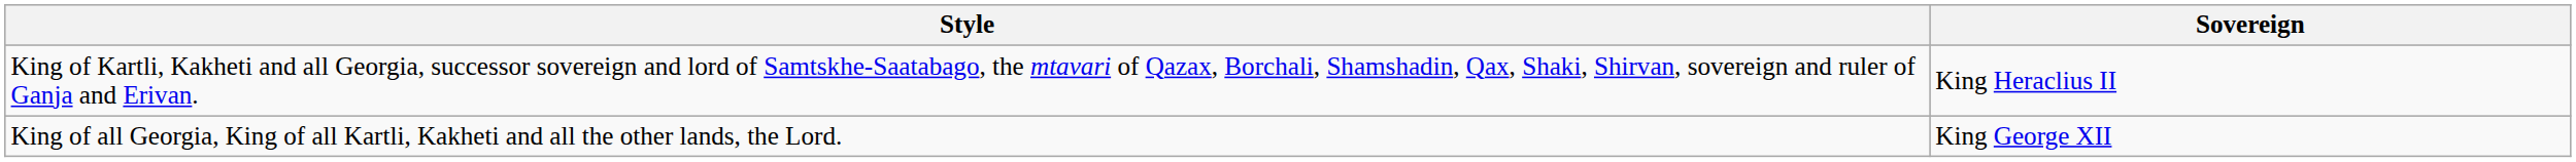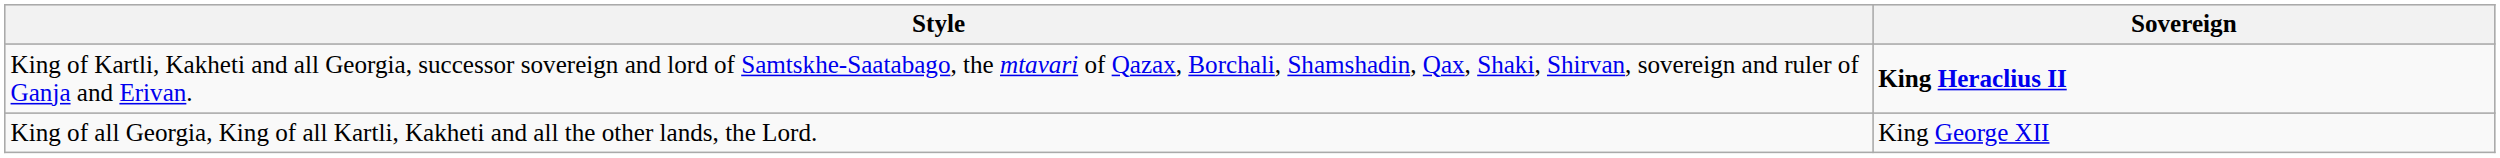row 2 | Sovereign: normal -> bold
